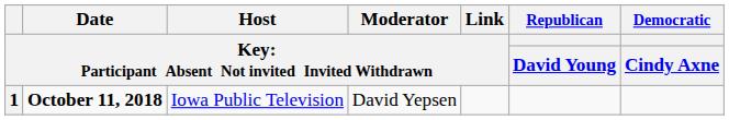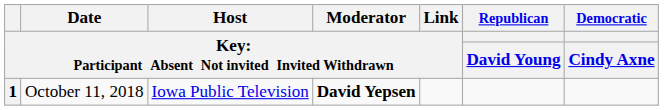1 | column 2: bold -> normal
1 | column 4: normal -> bold
